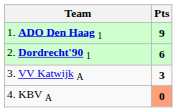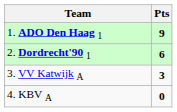4. KBV A | Pts: lightsalmon background -> no background
